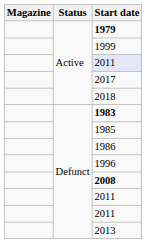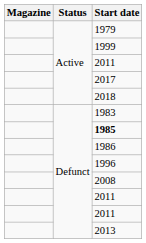1979 | Start date: bold -> normal
Active / 2011 | Start date: lavender background -> no background
1983 | Start date: bold -> normal
1985 | Start date: normal -> bold
2008 | Start date: bold -> normal
